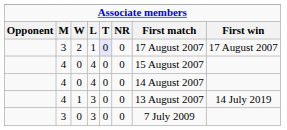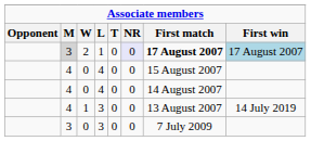2 | M: no background -> lightgrey background
2 | T: lavender background -> no background
2 | NR: no background -> lavender background
2 | First match: normal -> bold
2 | First win: no background -> lightblue background
